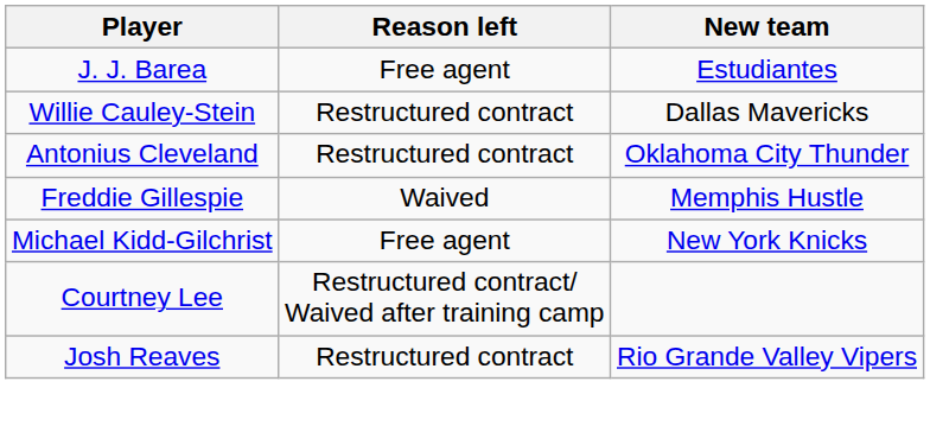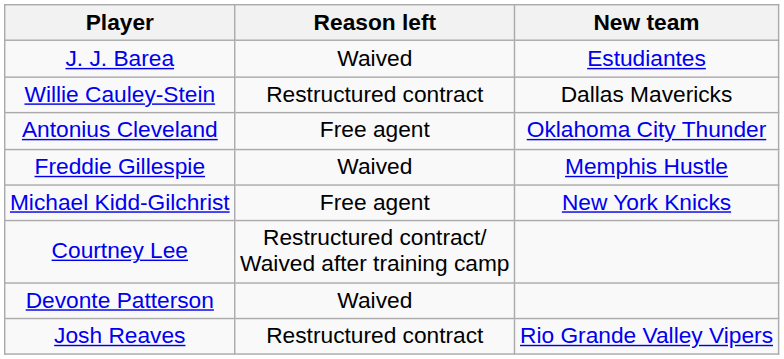J. J. Barea | Reason left: Free agent -> Waived
Antonius Cleveland | Reason left: Restructured contract -> Free agent
+ row: Devonte Patterson | Waived
